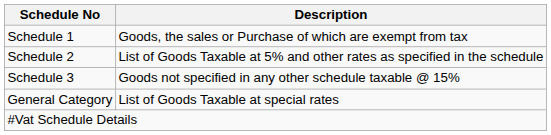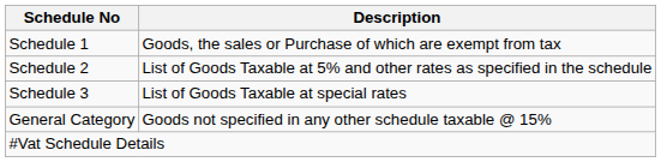Schedule 3 | Description: Goods not specified in any other schedule taxable @ 15% -> List of Goods Taxable at special rates
General Category | Description: List of Goods Taxable at special rates -> Goods not specified in any other schedule taxable @ 15%
